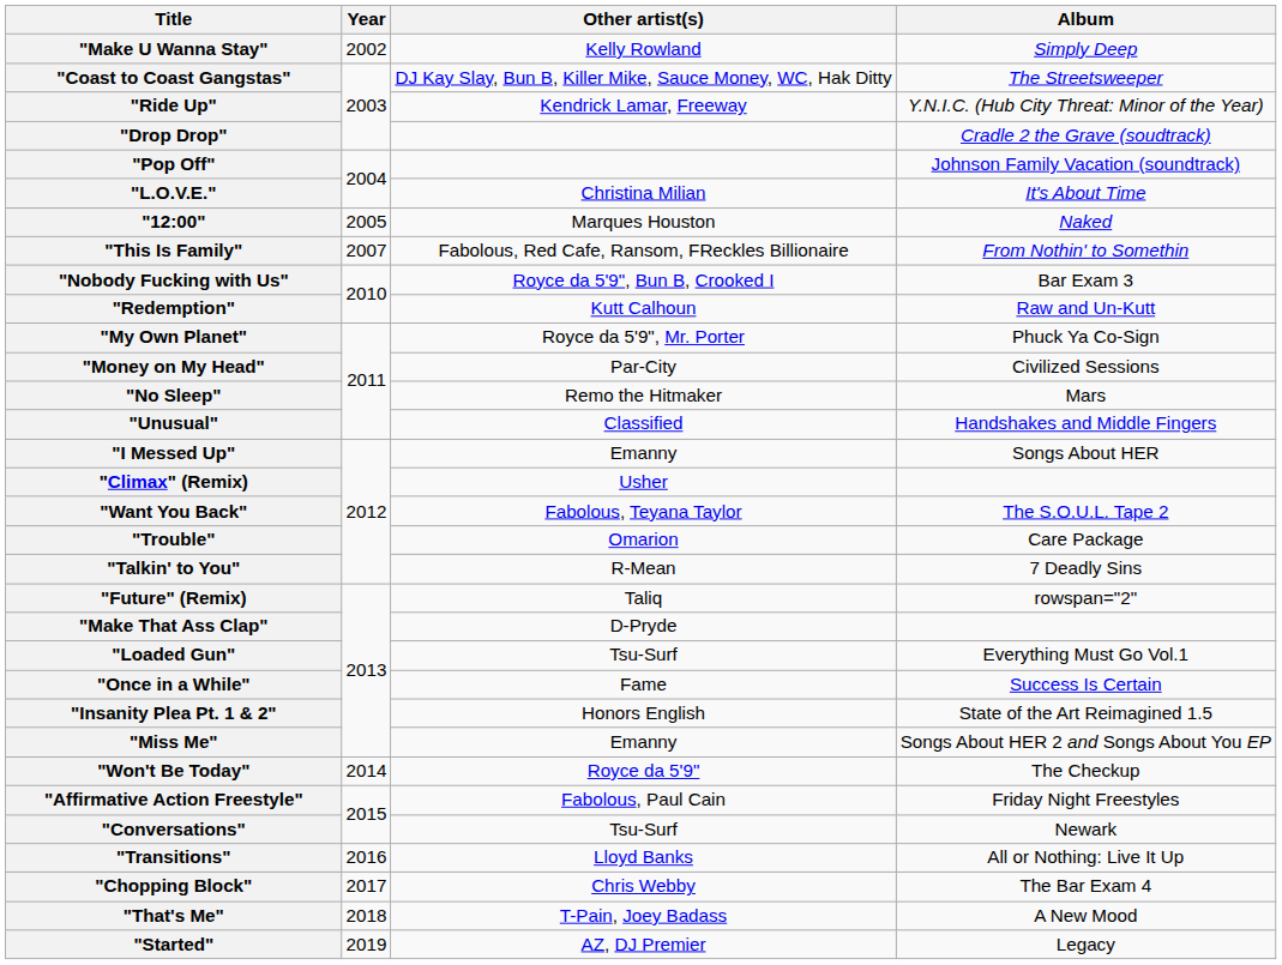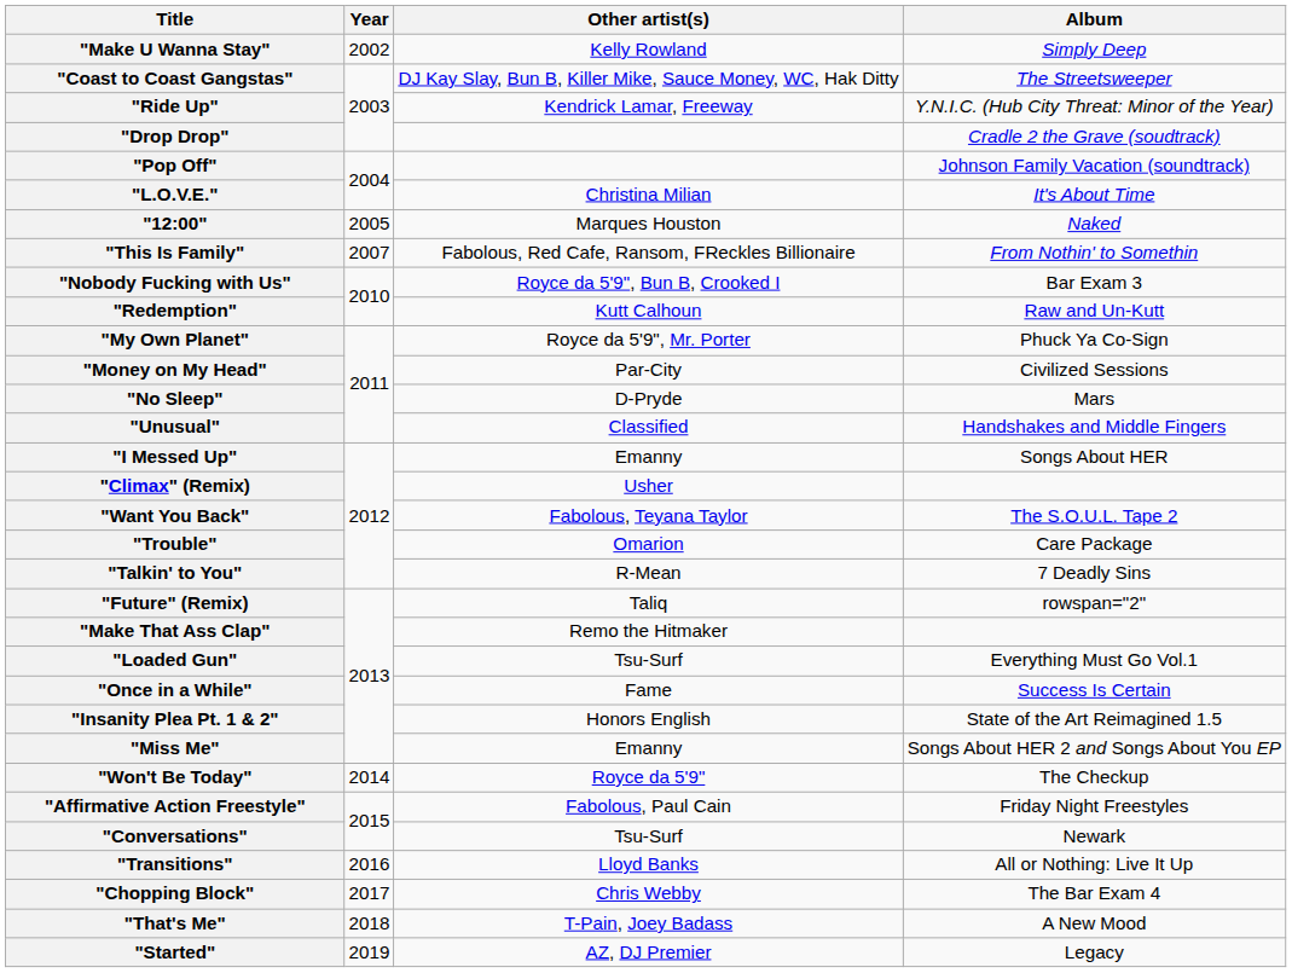"No Sleep" | Other artist(s): Remo the Hitmaker -> D-Pryde
"Make That Ass Clap" | Other artist(s): D-Pryde -> Remo the Hitmaker
